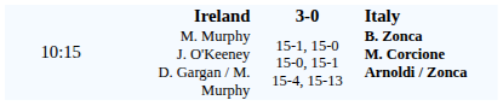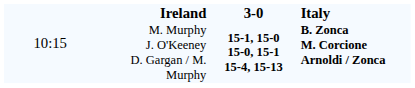M. Murphy J. O'Keeney D. Gargan / M. Murphy | column 3: normal -> bold
